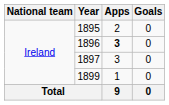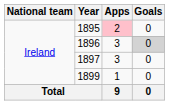1895 | Apps: no background -> pink background
1896 | Apps: bold -> normal
1896 | Goals: no background -> lightgrey background
